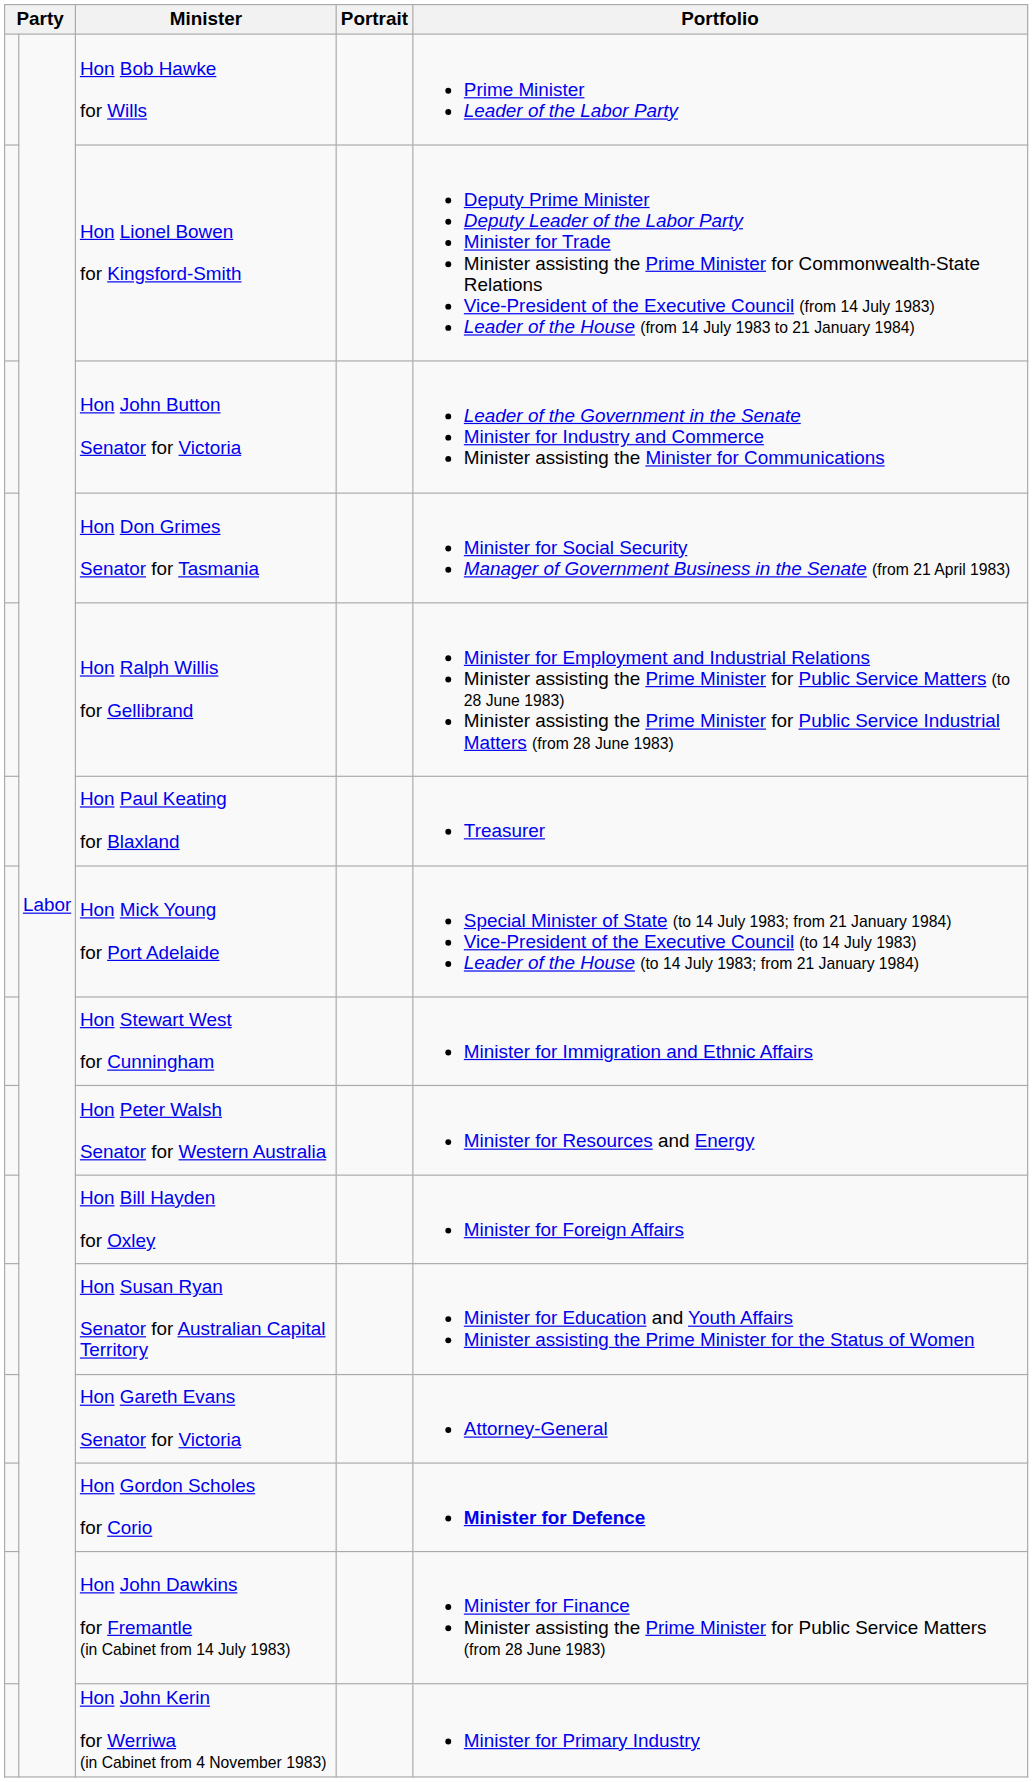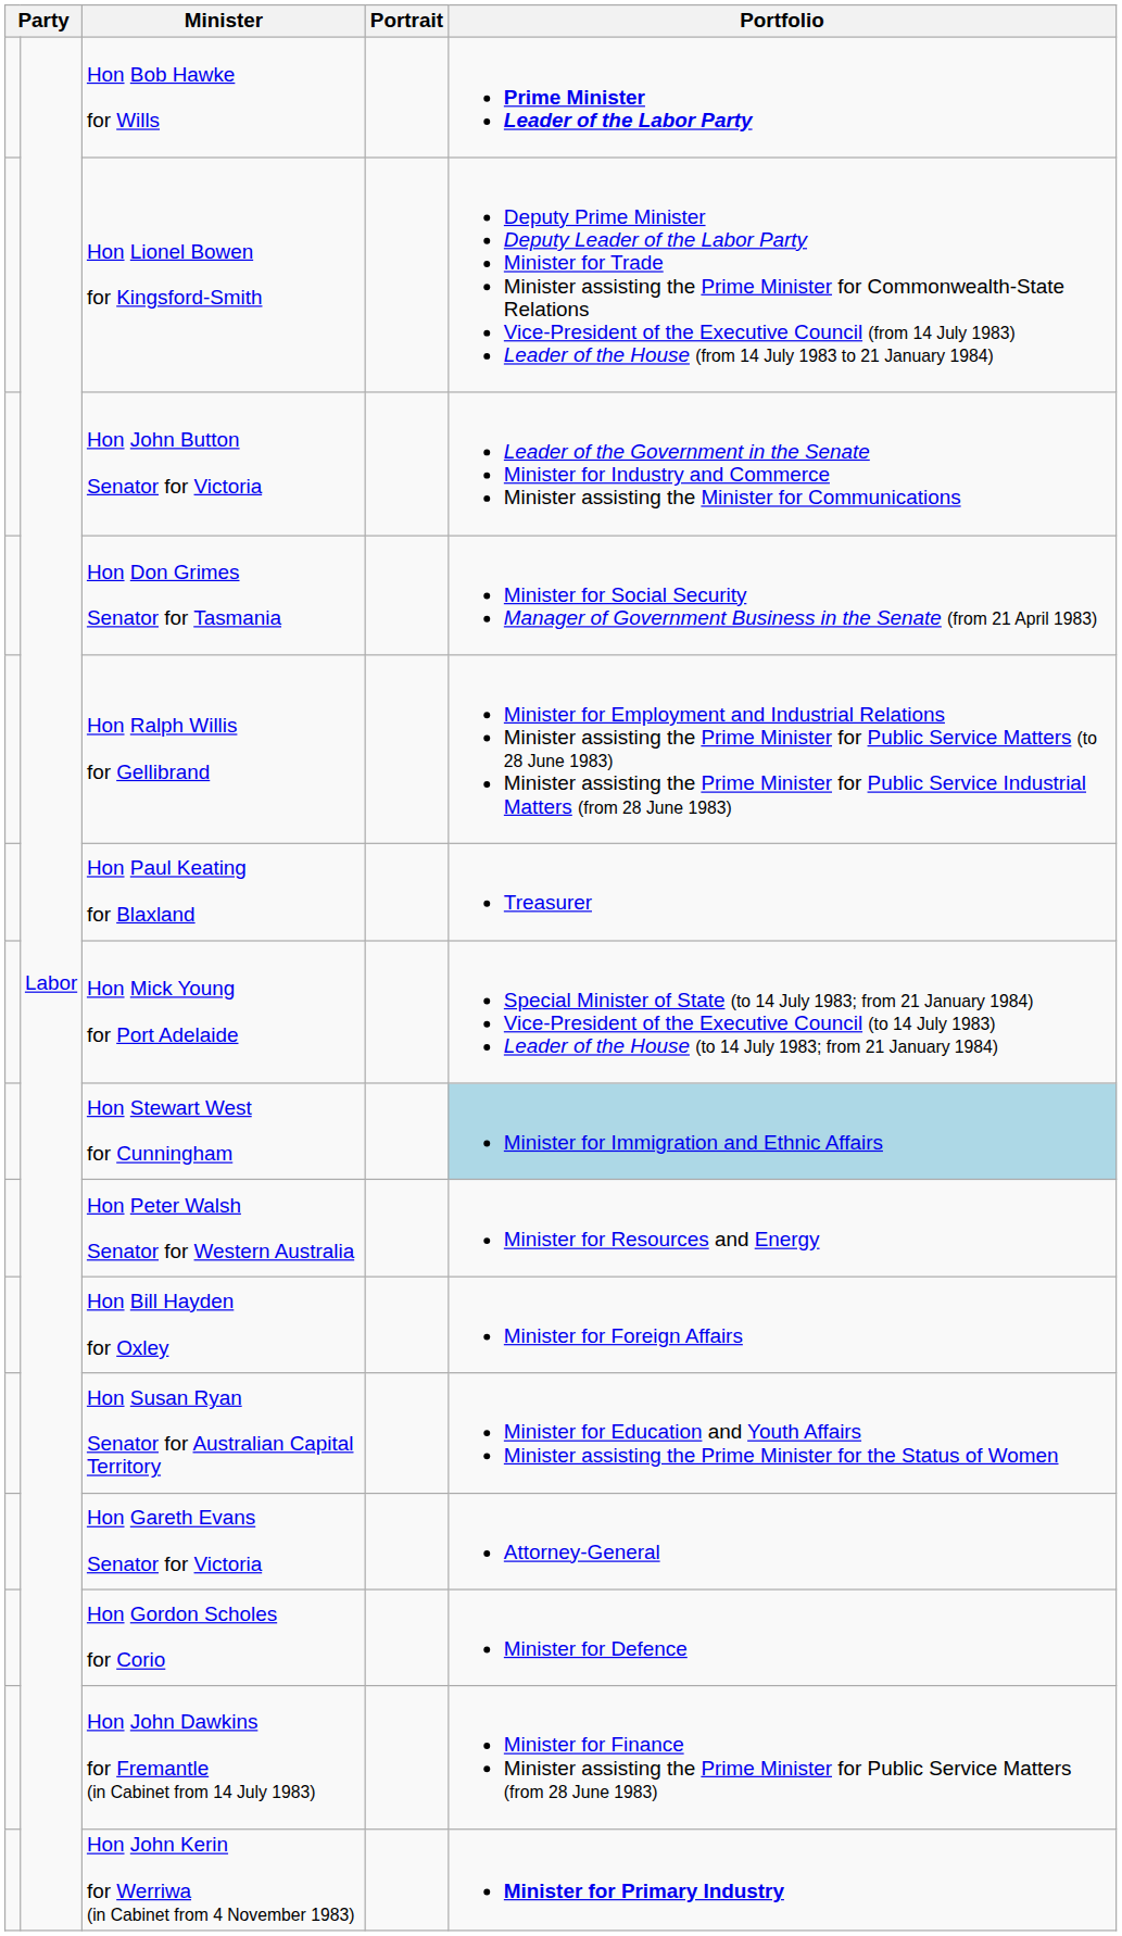Hon Bob Hawke for Wills | Portfolio: normal -> bold
Hon Stewart West for Cunningham | Portfolio: no background -> lightblue background
Hon Gordon Scholes for Corio | Portfolio: bold -> normal
Hon John Kerin for Werriwa (in Cabinet from 4 November 1983) | Portfolio: normal -> bold
